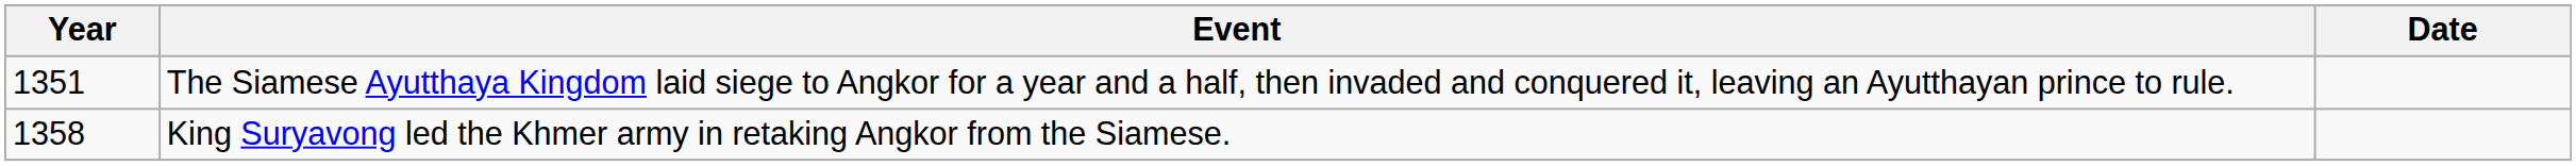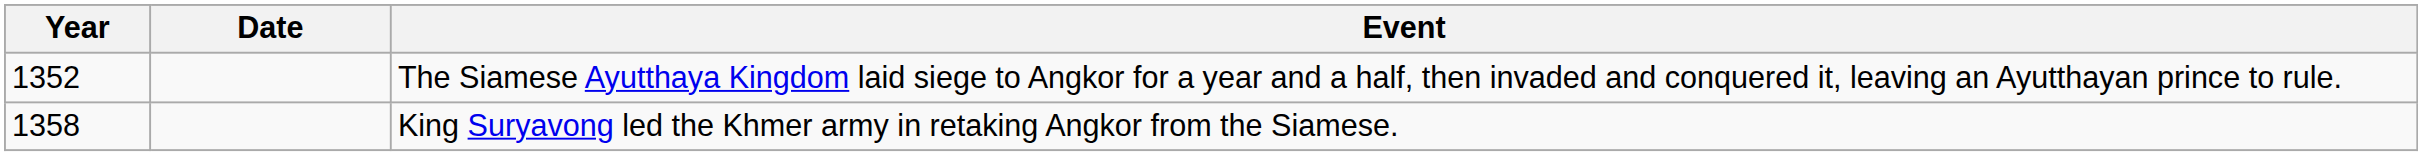columns swapped: Date <-> Event
row 2 | Year: 1351 -> 1352
